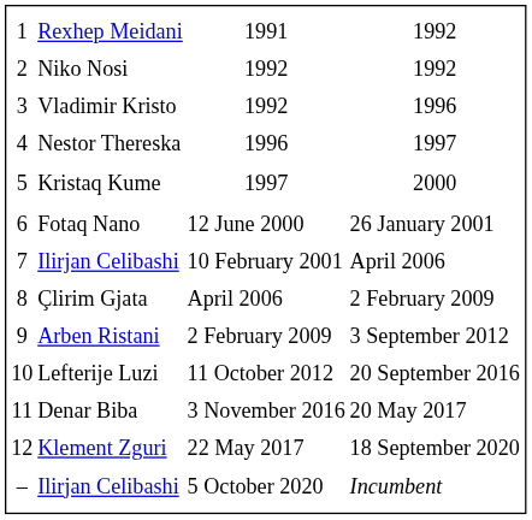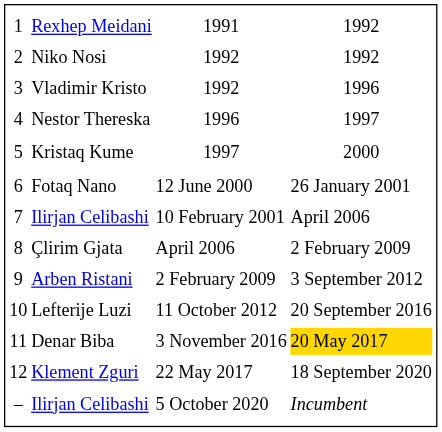Denar Biba | column 4: no background -> gold background
